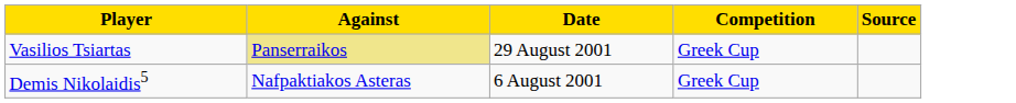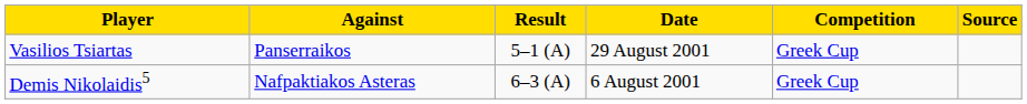+ column: Result | 5–1 (A) | 6–3 (A)
Vasilios Tsiartas | Against: khaki background -> no background
